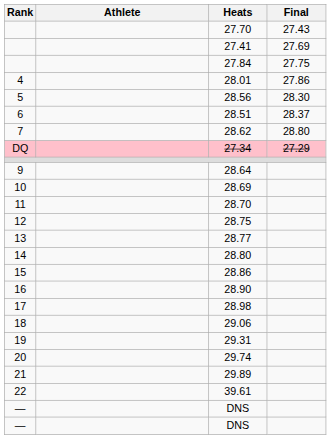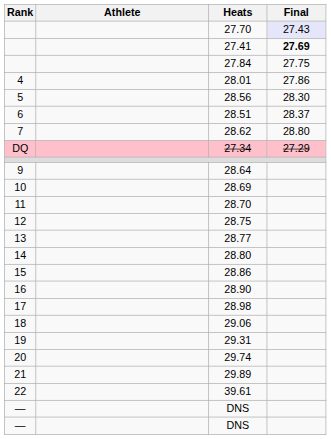27.70 | Final: no background -> lavender background
27.41 | Final: normal -> bold
